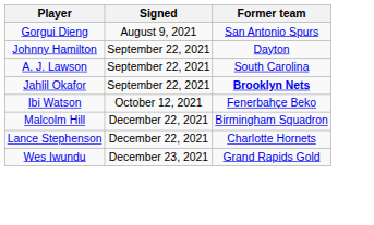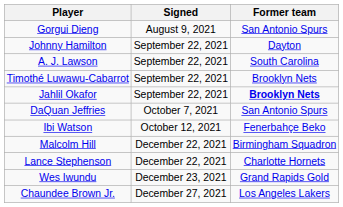+ row: Timothé Luwawu-Cabarrot | September 22, 2021 | Brooklyn Nets
+ row: DaQuan Jeffries | October 7, 2021 | San Antonio Spurs
+ row: Chaundee Brown Jr. | December 27, 2021 | Los Angeles Lakers
